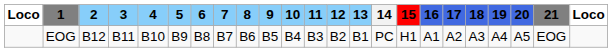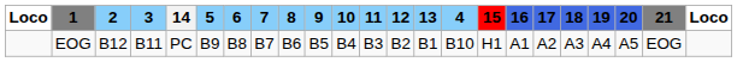columns swapped: 4 <-> 14
